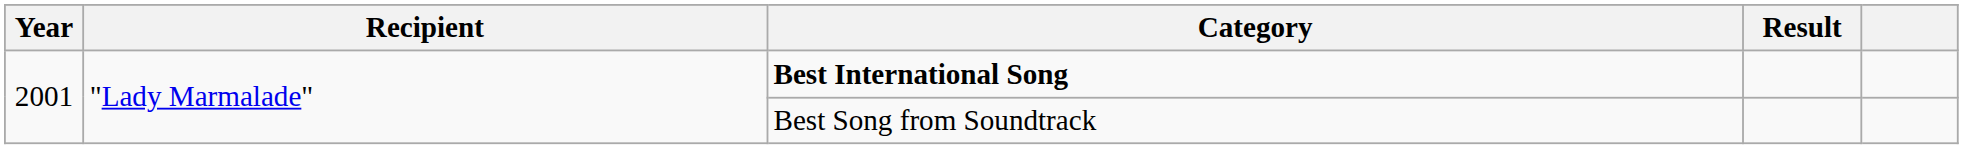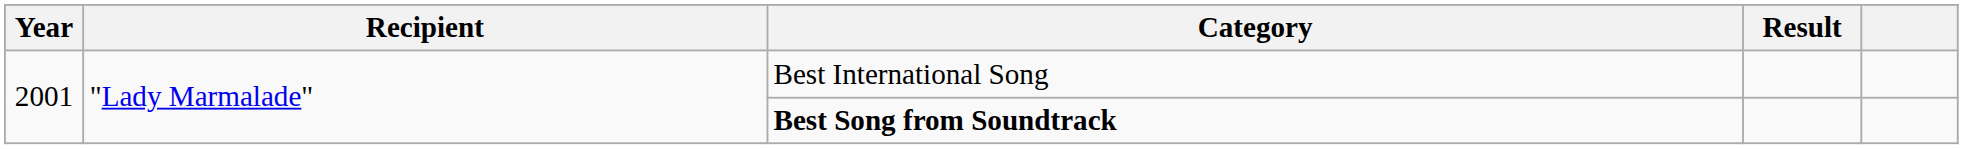Best International Song | Category: bold -> normal
Best Song from Soundtrack | Category: normal -> bold
